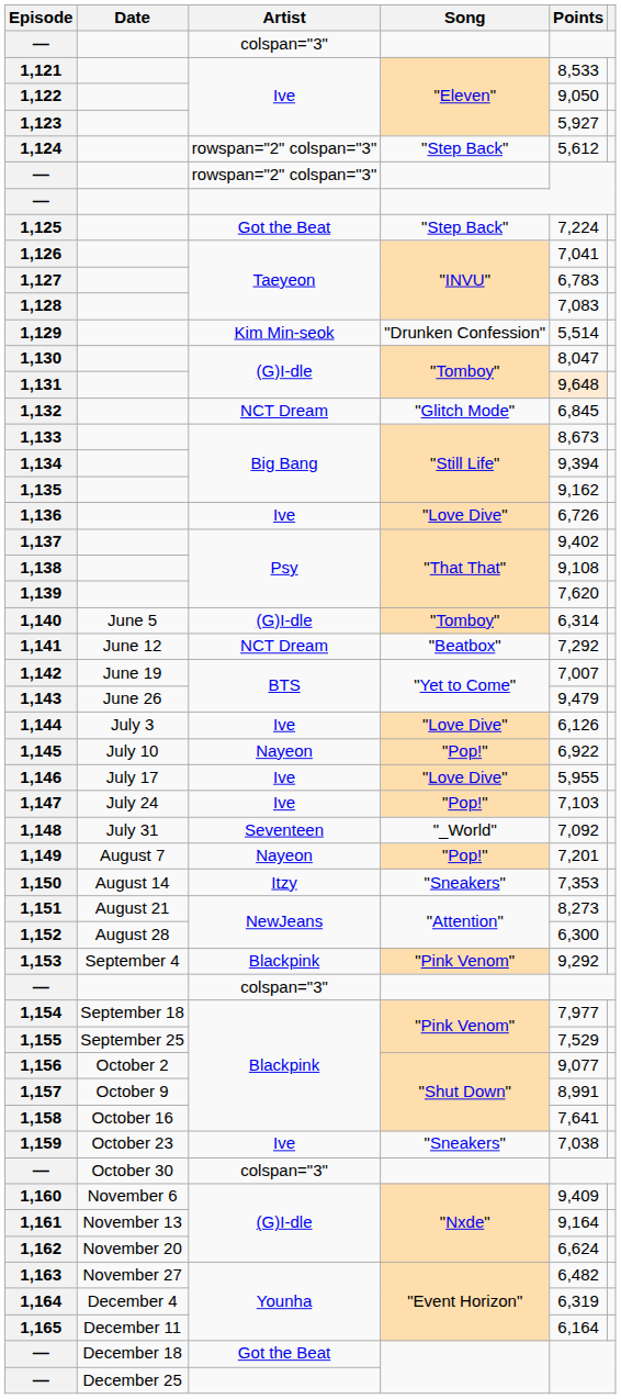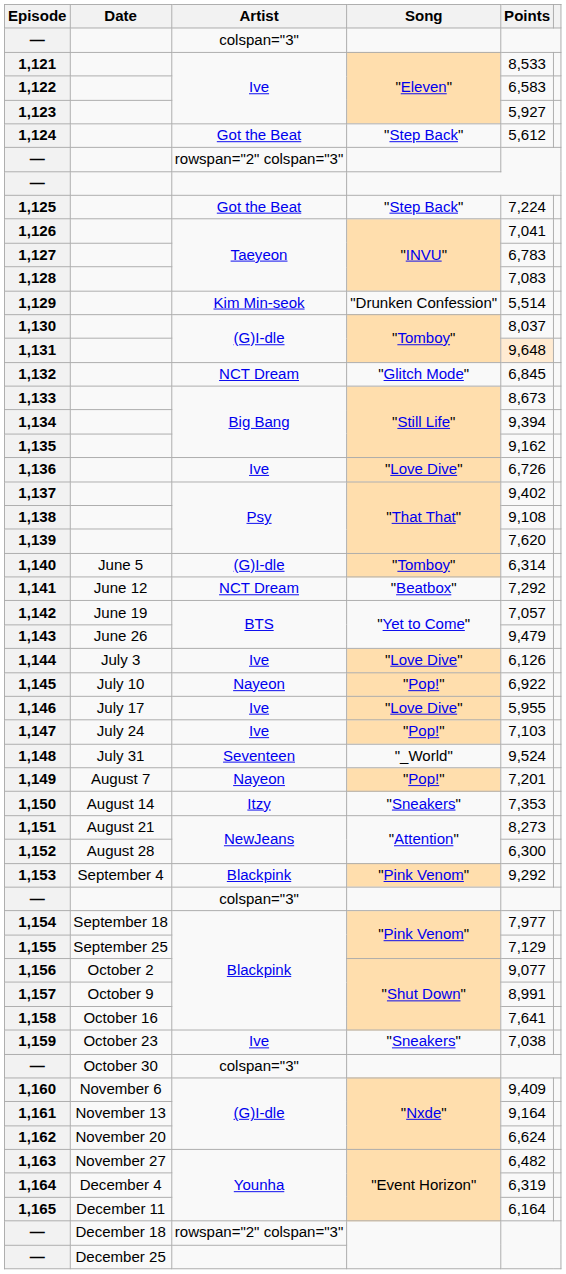1,122 | Points: 9,050 -> 6,583
1,124 | Artist: rowspan="2" colspan="3" -> Got the Beat
1,130 | Points: 8,047 -> 8,037
1,142 | Points: 7,007 -> 7,057
1,148 | Points: 7,092 -> 9,524
1,155 | Points: 7,529 -> 7,129
— / December 18 | Artist: Got the Beat -> rowspan="2" colspan="3"
